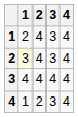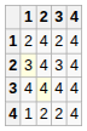row 2 | 3: 3 -> 2
row 4 | 2: no background -> lightyellow background
row 5 | 3: 3 -> 2
